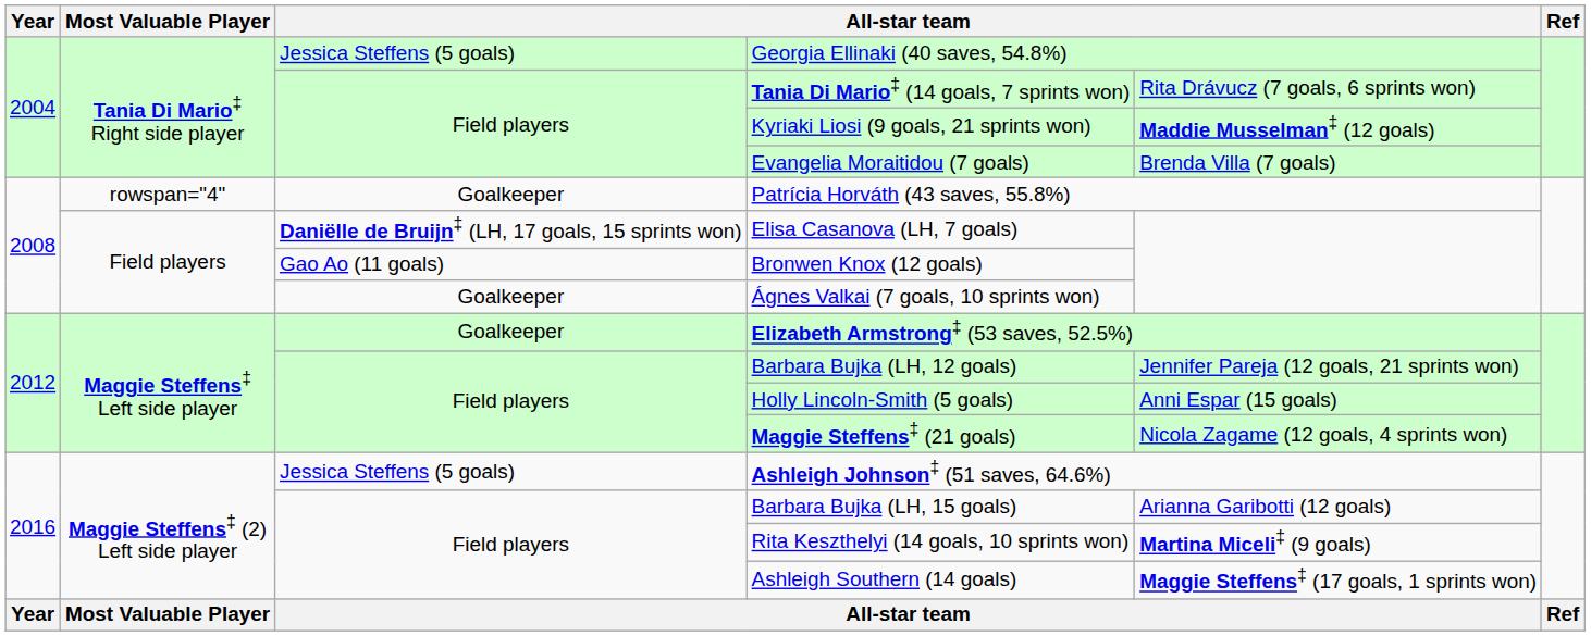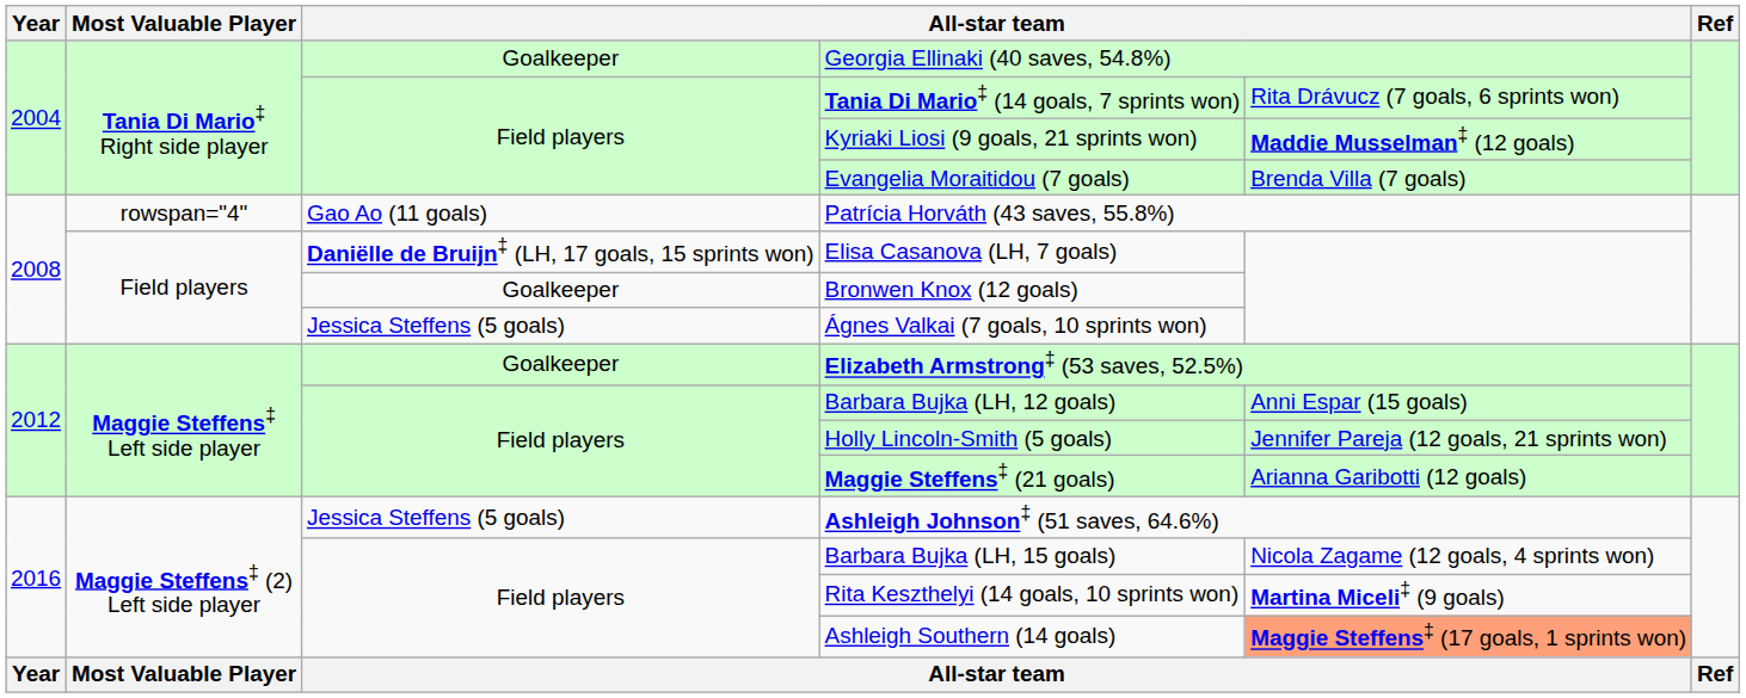Georgia Ellinaki (40 saves, 54.8%) | column 3: Jessica Steffens (5 goals) -> Goalkeeper
Patrícia Horváth (43 saves, 55.8%) | column 3: Goalkeeper -> Gao Ao (11 goals)
Bronwen Knox (12 goals) | column 3: Gao Ao (11 goals) -> Goalkeeper
Ágnes Valkai (7 goals, 10 sprints won) | column 3: Goalkeeper -> Jessica Steffens (5 goals)
Barbara Bujka (LH, 12 goals) | column 5: Jennifer Pareja (12 goals, 21 sprints won) -> Anni Espar (15 goals)
Holly Lincoln-Smith (5 goals) | column 5: Anni Espar (15 goals) -> Jennifer Pareja (12 goals, 21 sprints won)
Maggie Steffens‡ (21 goals) | column 5: Nicola Zagame (12 goals, 4 sprints won) -> Arianna Garibotti (12 goals)
Barbara Bujka (LH, 15 goals) | column 5: Arianna Garibotti (12 goals) -> Nicola Zagame (12 goals, 4 sprints won)
Ashleigh Southern (14 goals) | column 5: no background -> lightsalmon background
